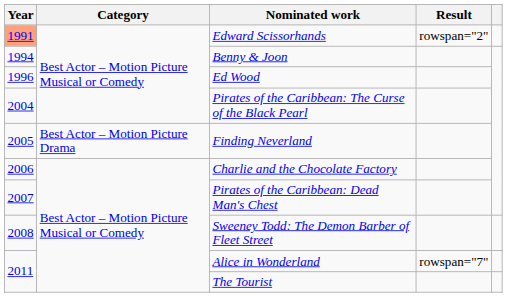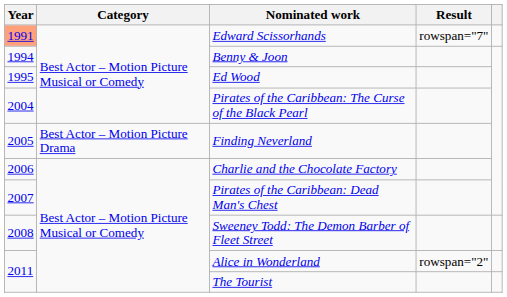Edward Scissorhands | Result: rowspan="2" -> rowspan="7"
Ed Wood | Year: 1996 -> 1995
Alice in Wonderland | Result: rowspan="7" -> rowspan="2"
